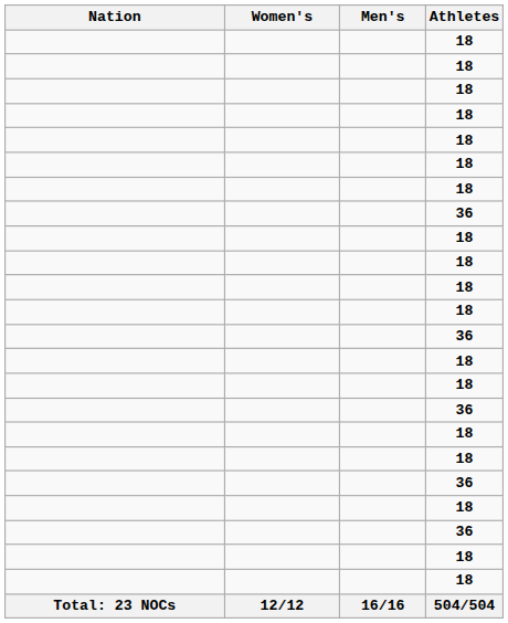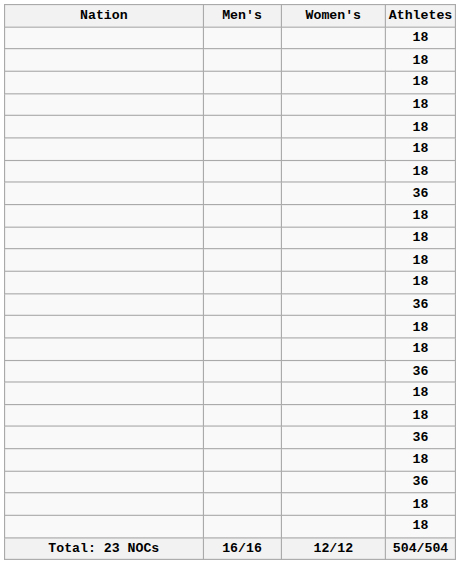columns swapped: Men's <-> Women's
